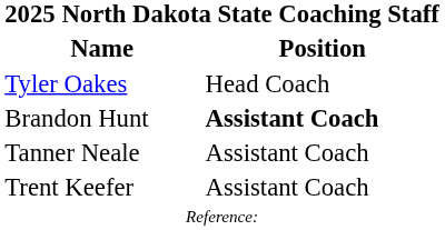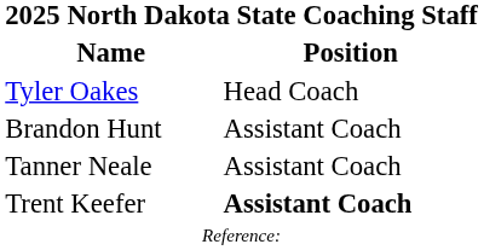Brandon Hunt | Position: bold -> normal
Trent Keefer | Position: normal -> bold
